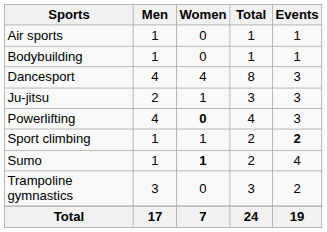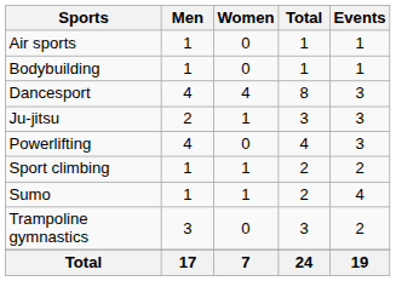Powerlifting | Women: bold -> normal
Sport climbing | Events: bold -> normal
Sumo | Women: bold -> normal
